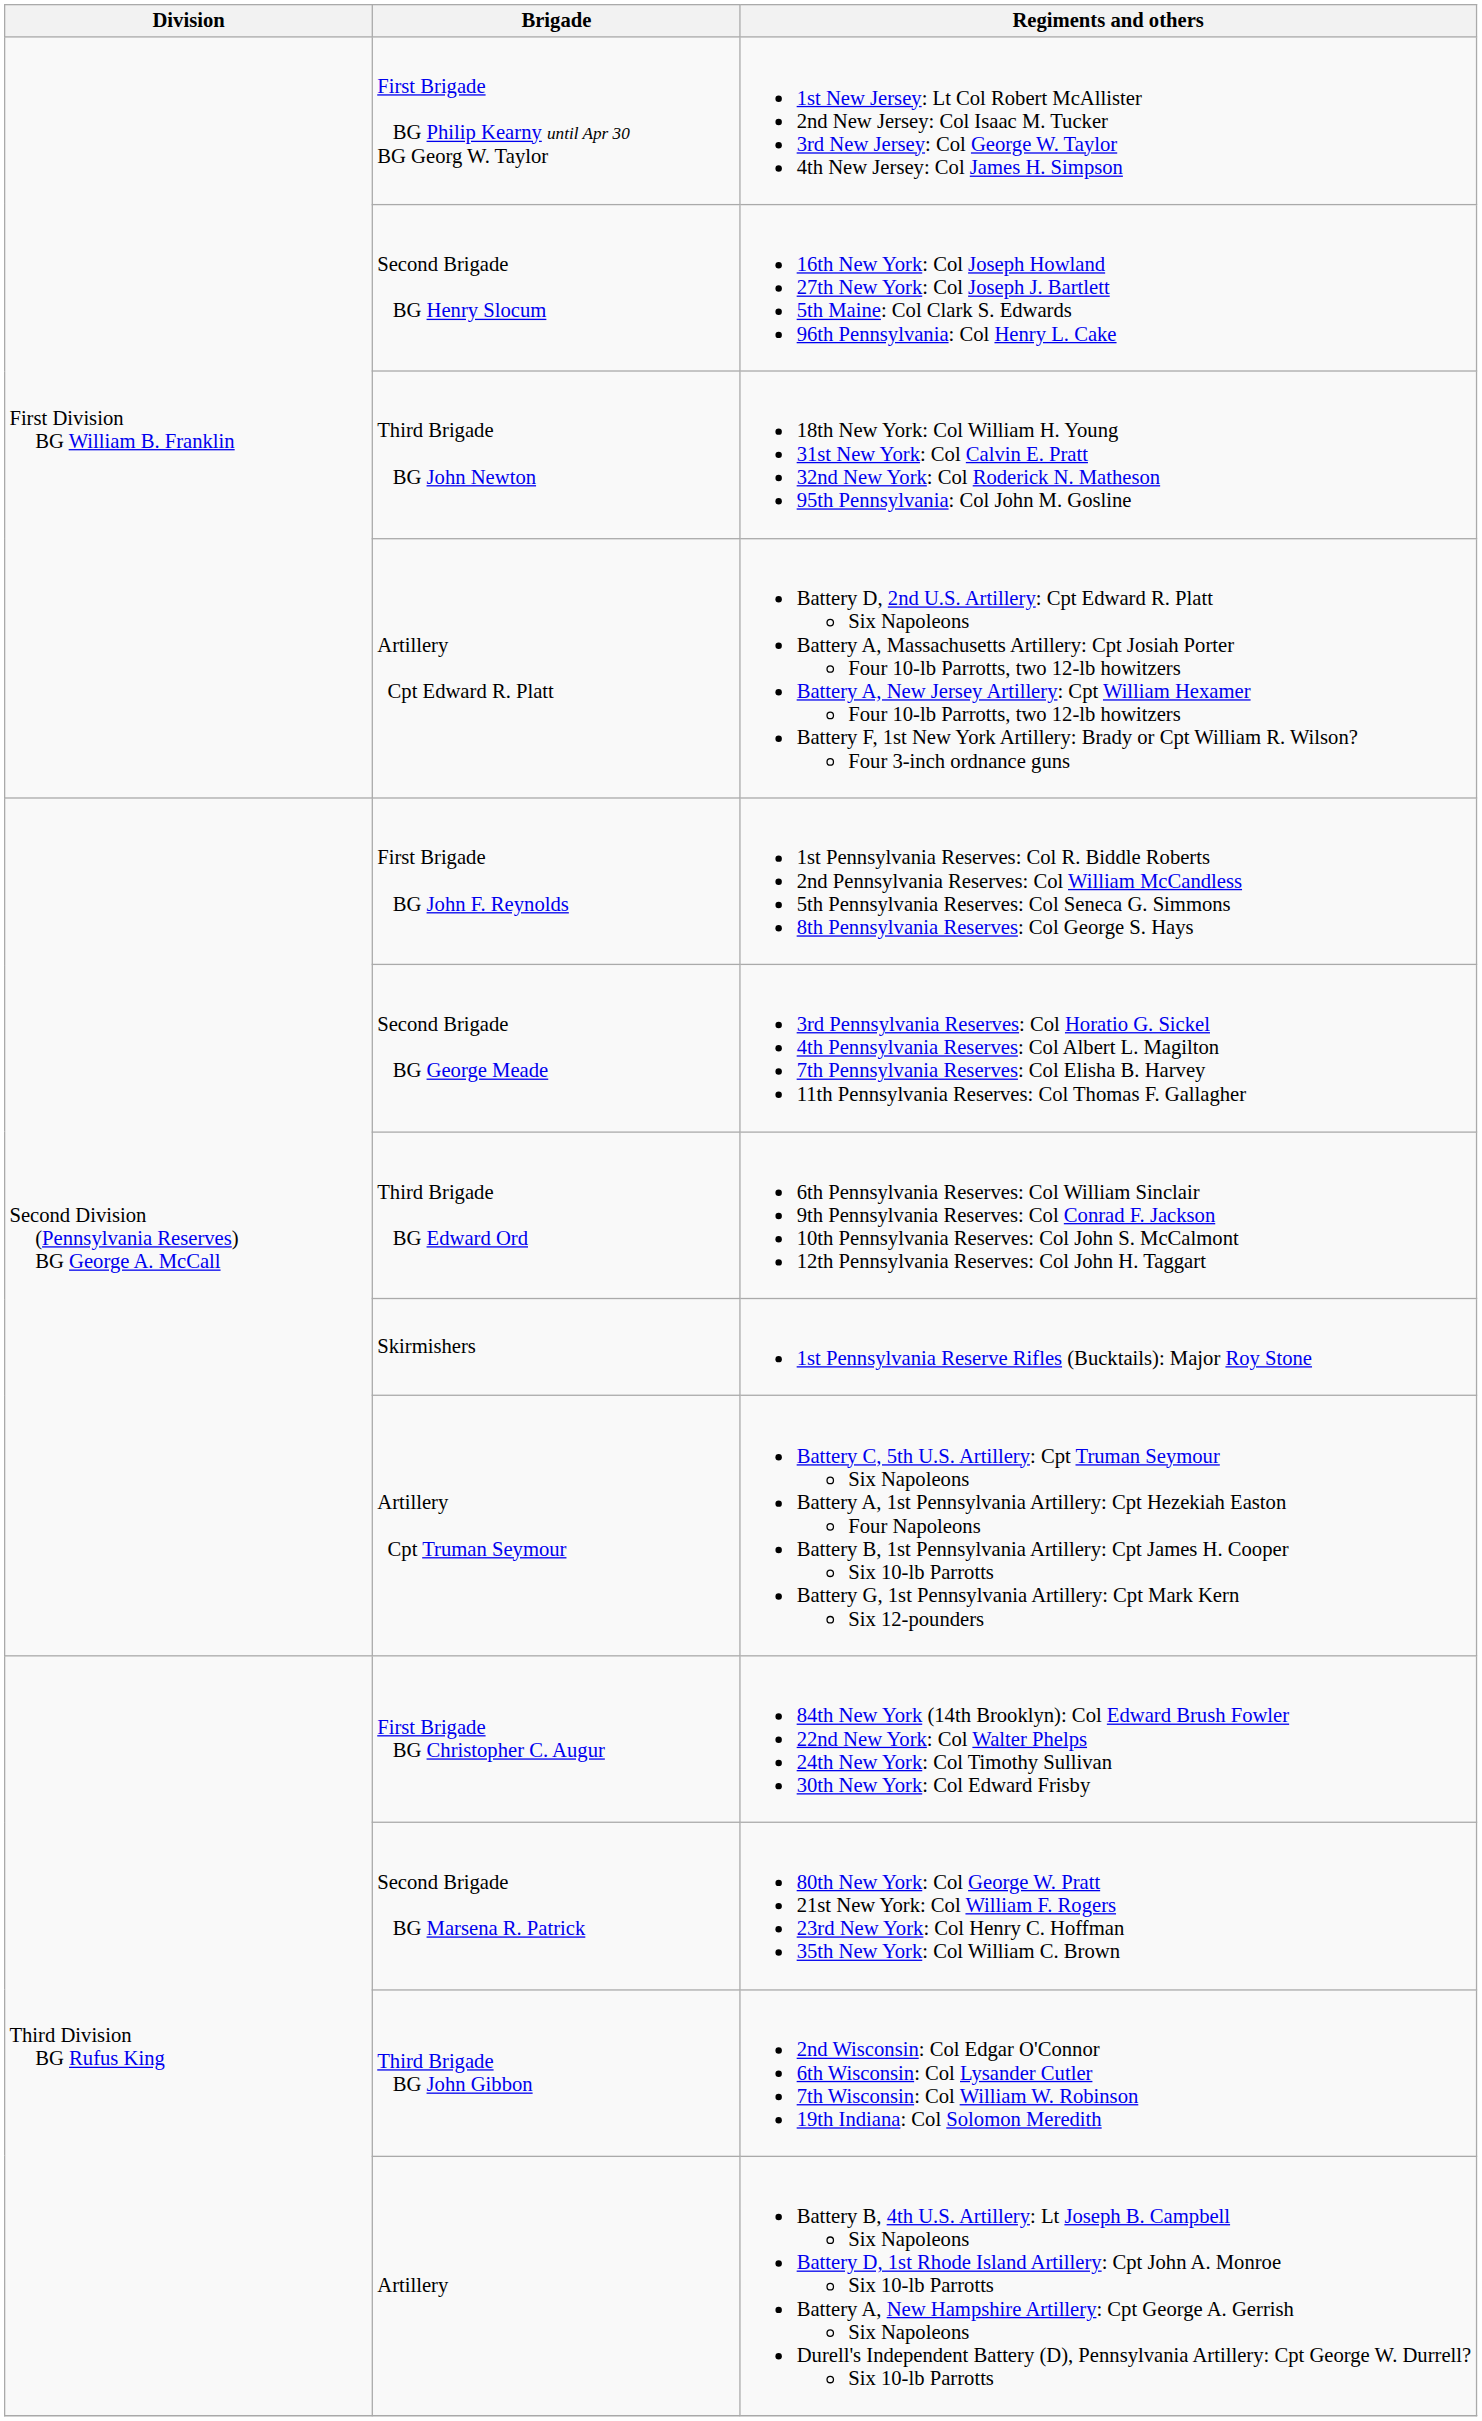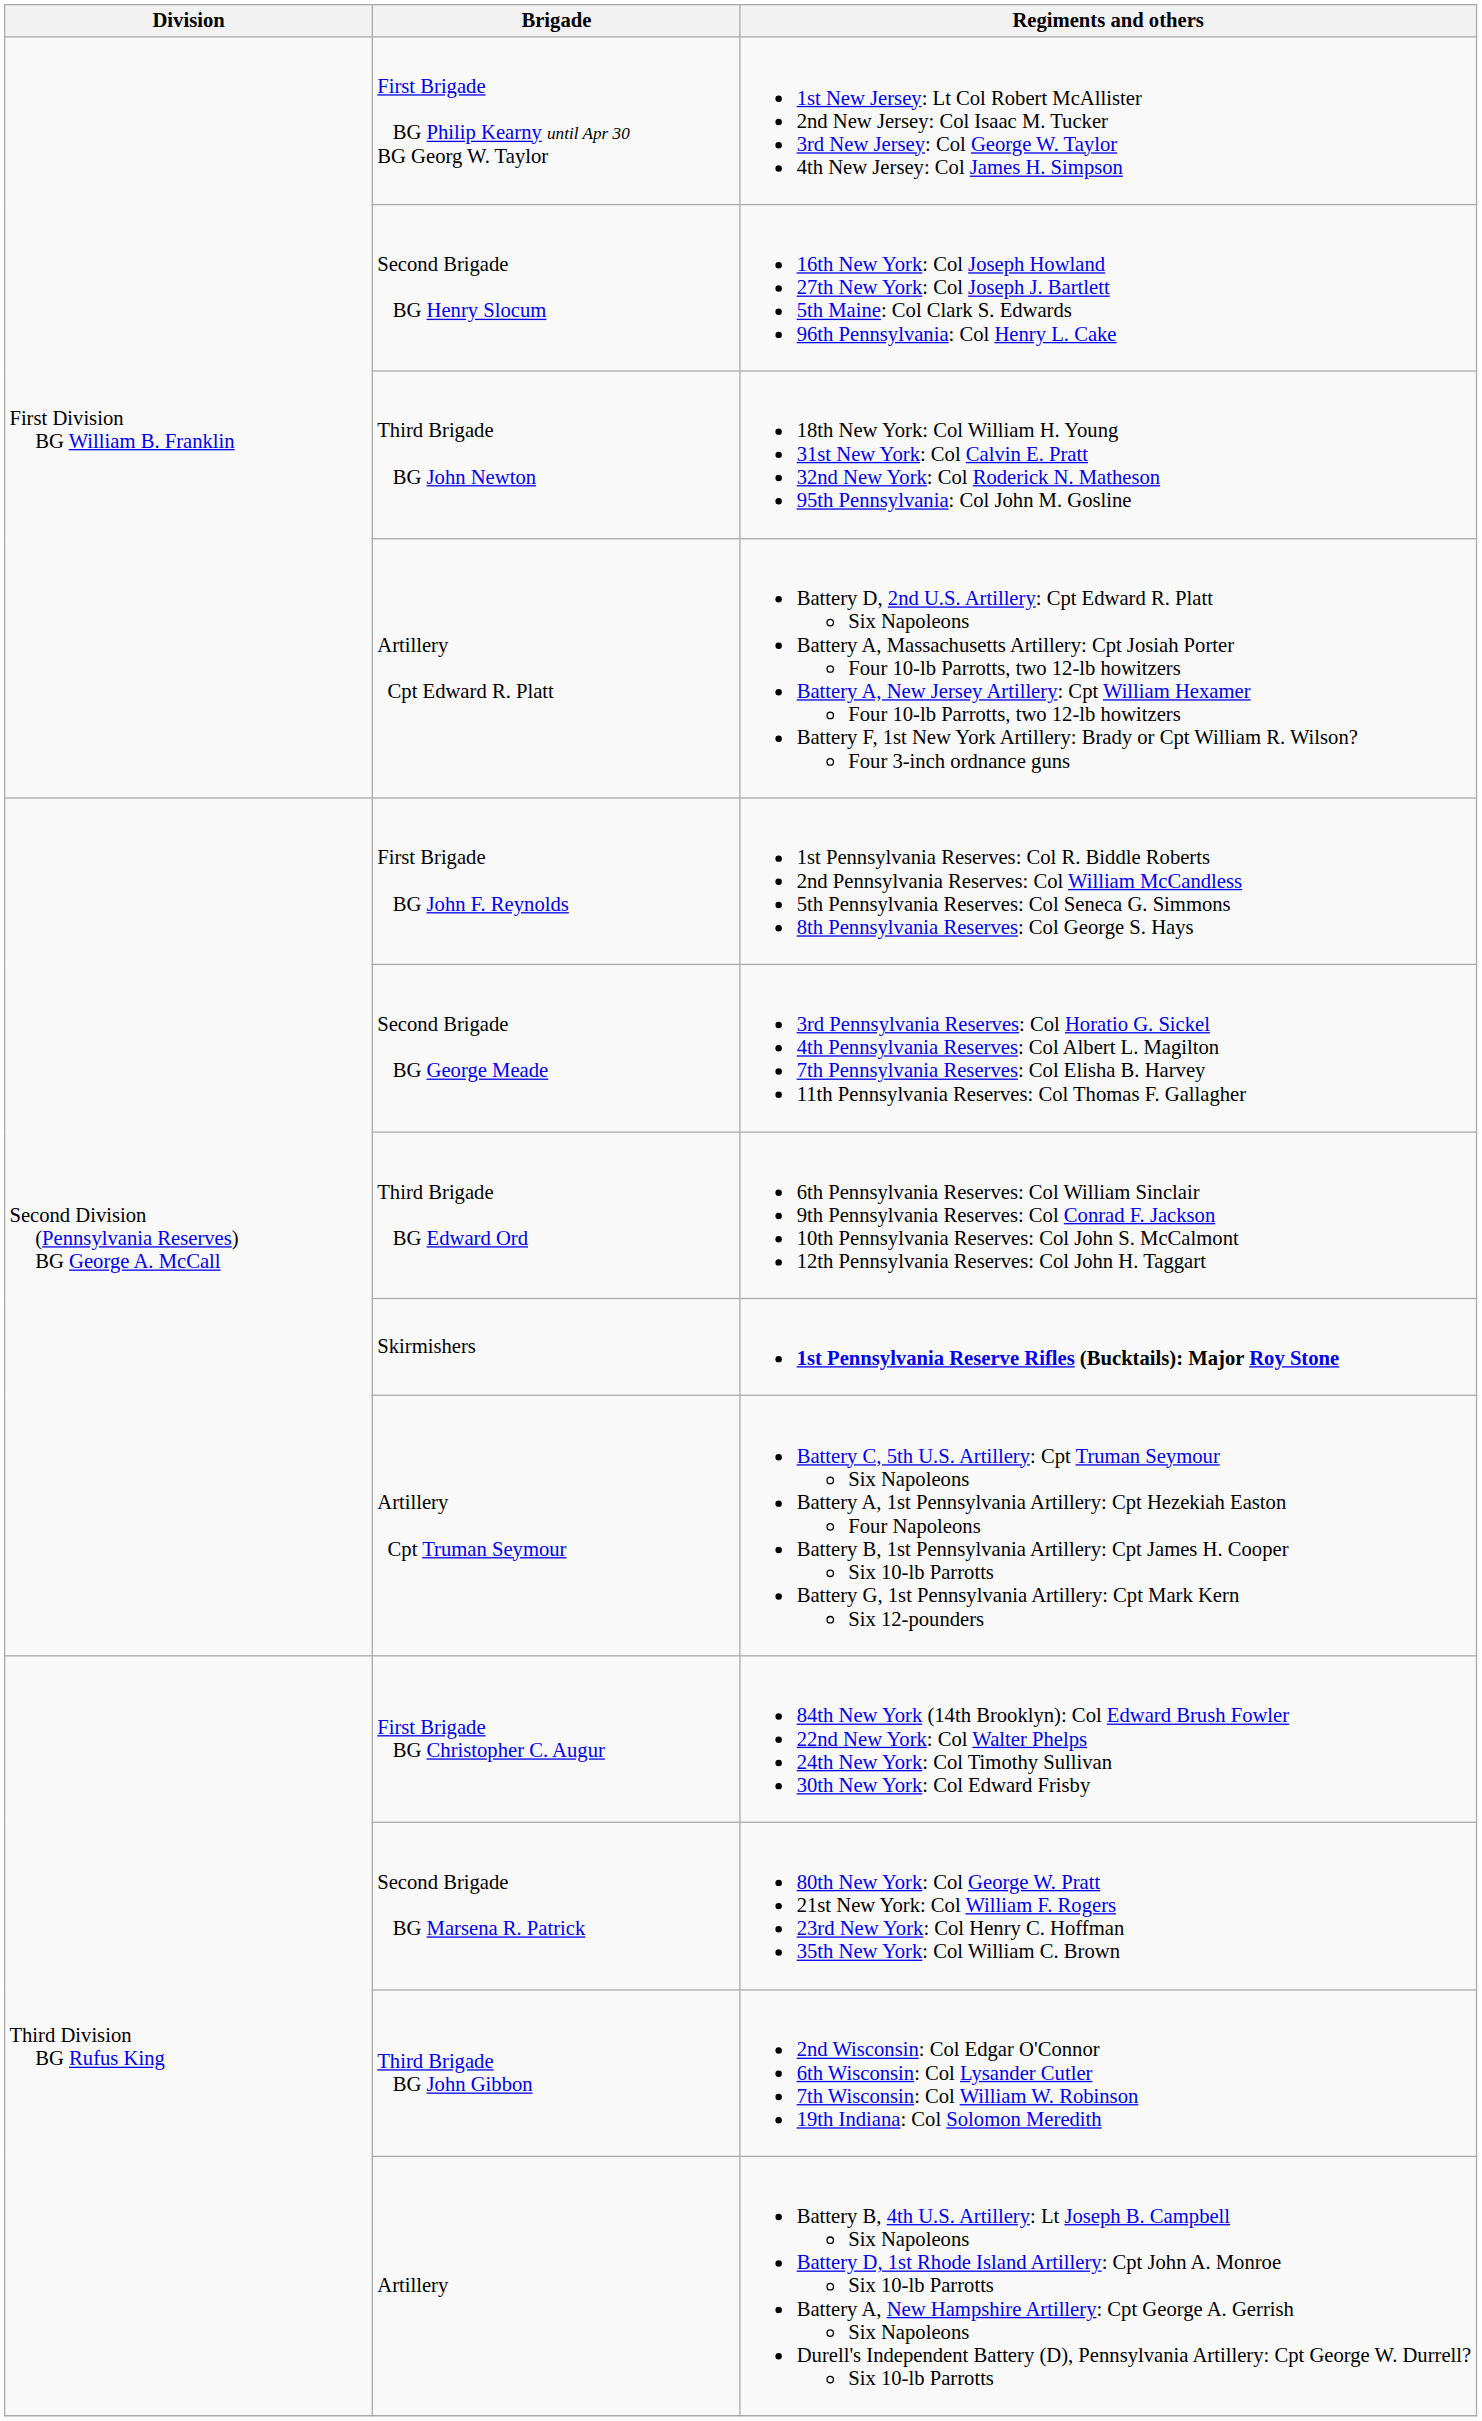Skirmishers | Regiments and others: normal -> bold
